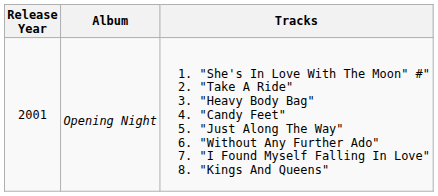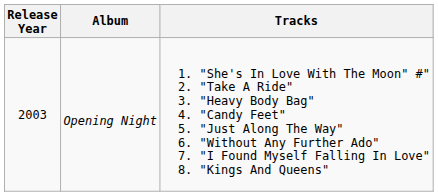Opening Night | Release Year: 2001 -> 2003
